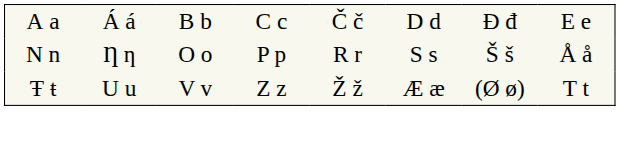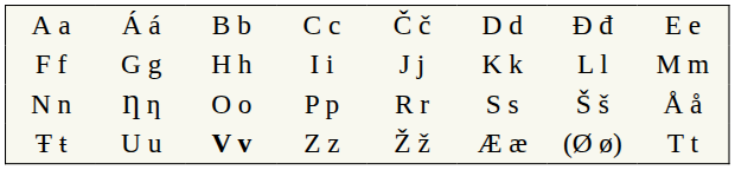+ row: F f | G g | H h | I i | J j | K k | L l | M m
Ŧ ŧ | column 3: normal -> bold
